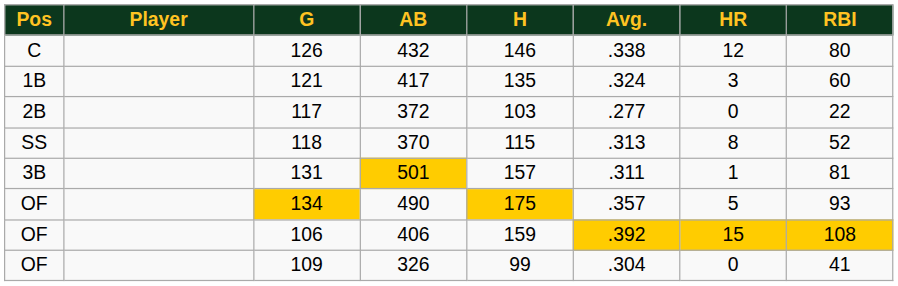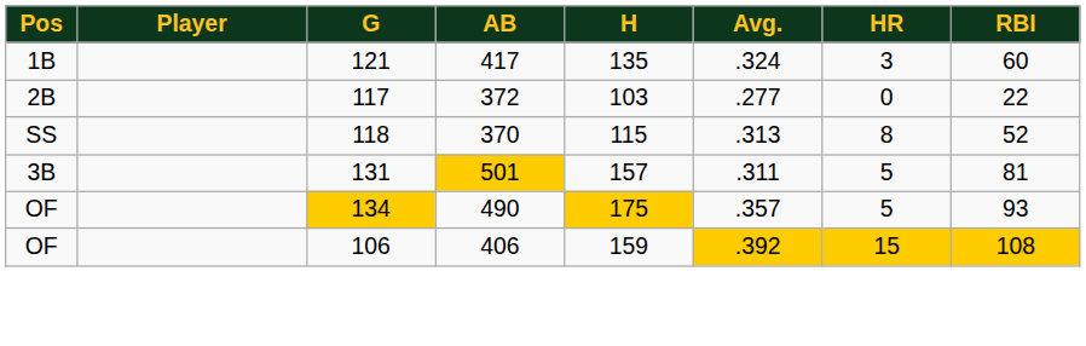- row: C | 126 | 432 | 146 | .338 | 12 | 80
131 | HR: 1 -> 5
- row: OF | 109 | 326 | 99 | .304 | 0 | 41
